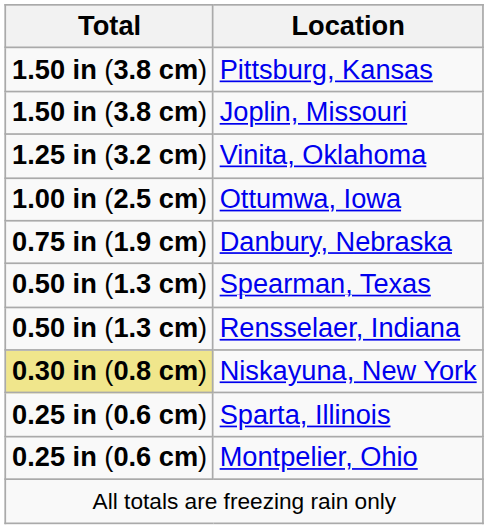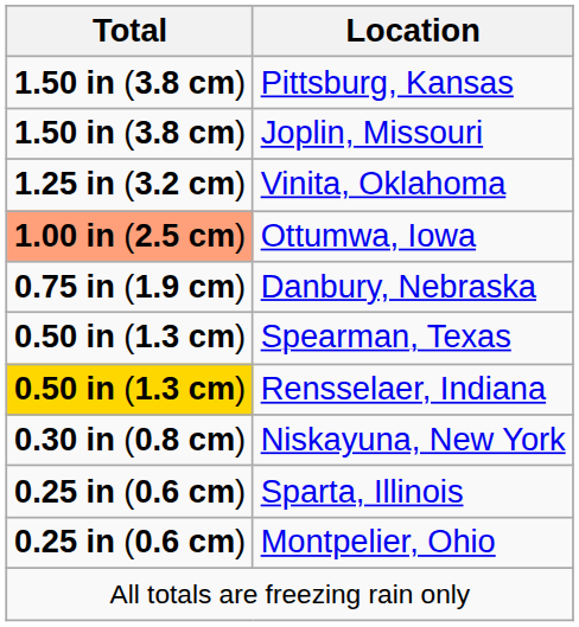Ottumwa, Iowa | Total: no background -> lightsalmon background
Rensselaer, Indiana | Total: no background -> gold background
Niskayuna, New York | Total: khaki background -> no background
